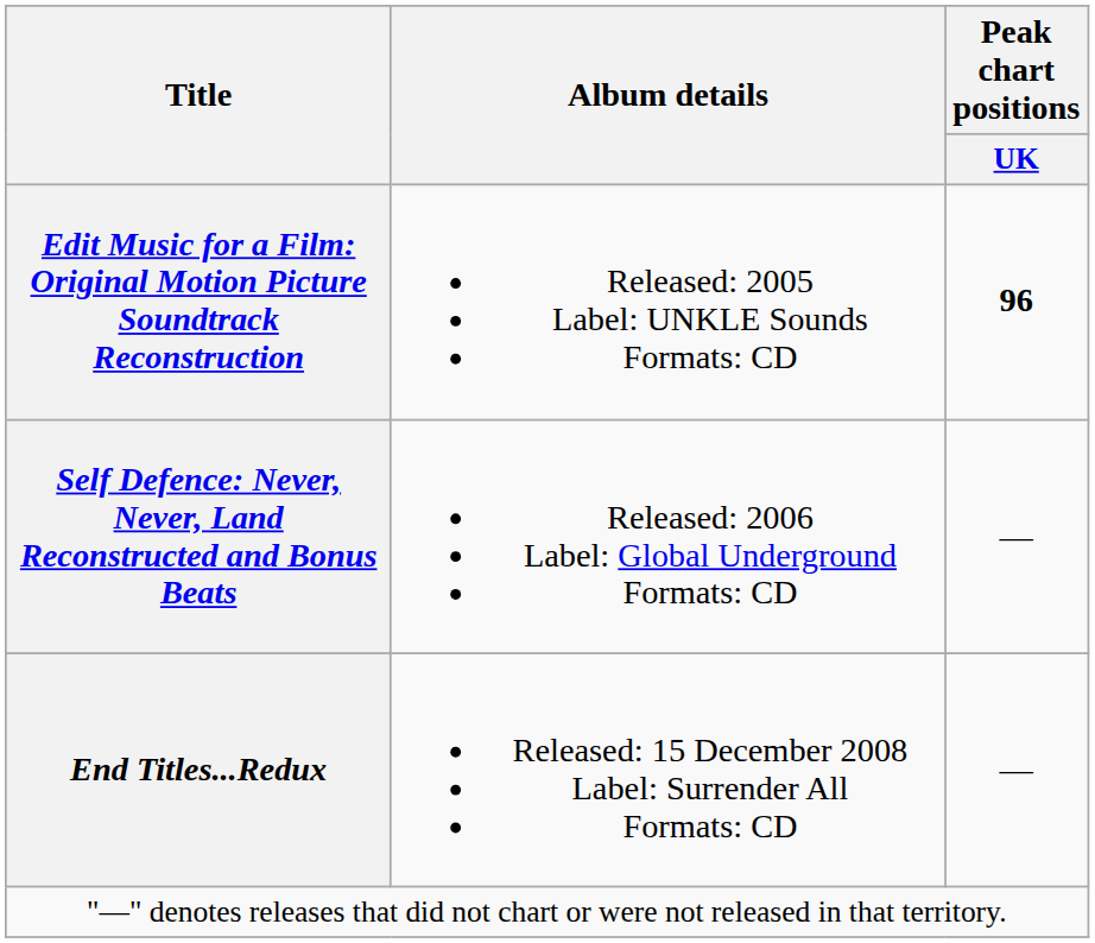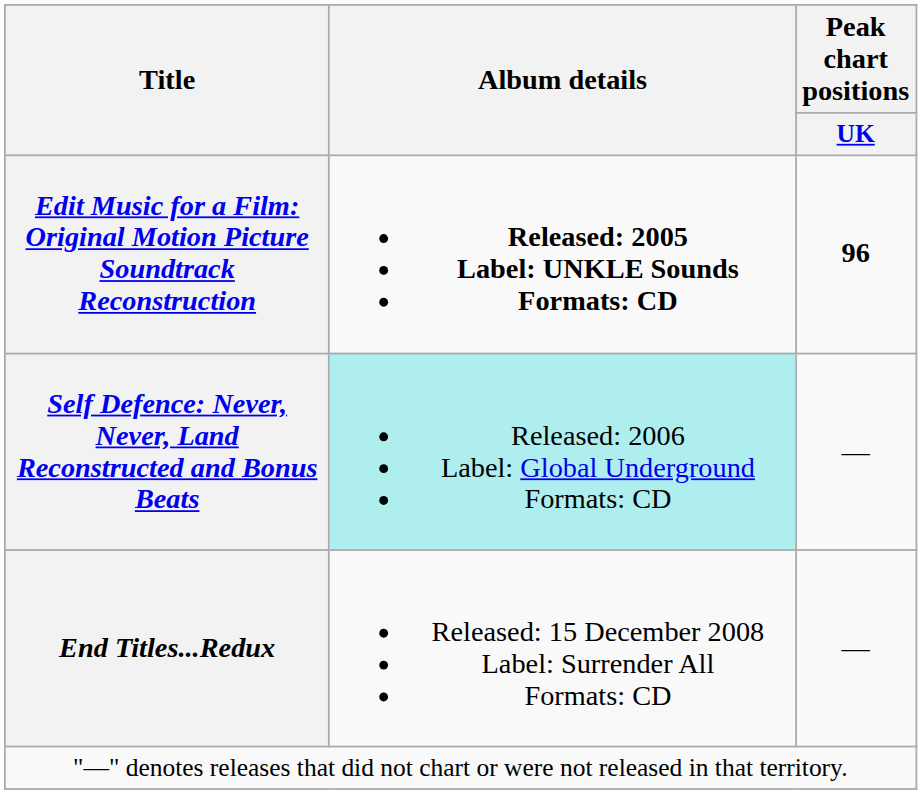row 3 | Album details: normal -> bold
row 4 | Album details: no background -> paleturquoise background
